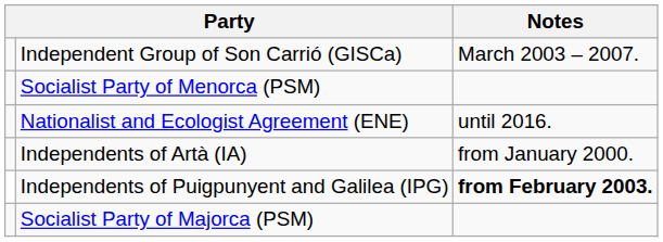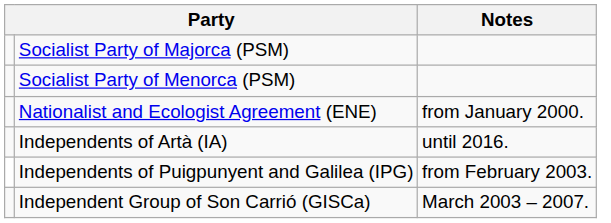rows swapped: Socialist Party of Majorca (PSM) <-> Independent Group of Son Carrió (GISCa)
Nationalist and Ecologist Agreement (ENE) | Notes: until 2016. -> from January 2000.
Independents of Artà (IA) | Notes: from January 2000. -> until 2016.
Independents of Puigpunyent and Galilea (IPG) | Notes: bold -> normal
